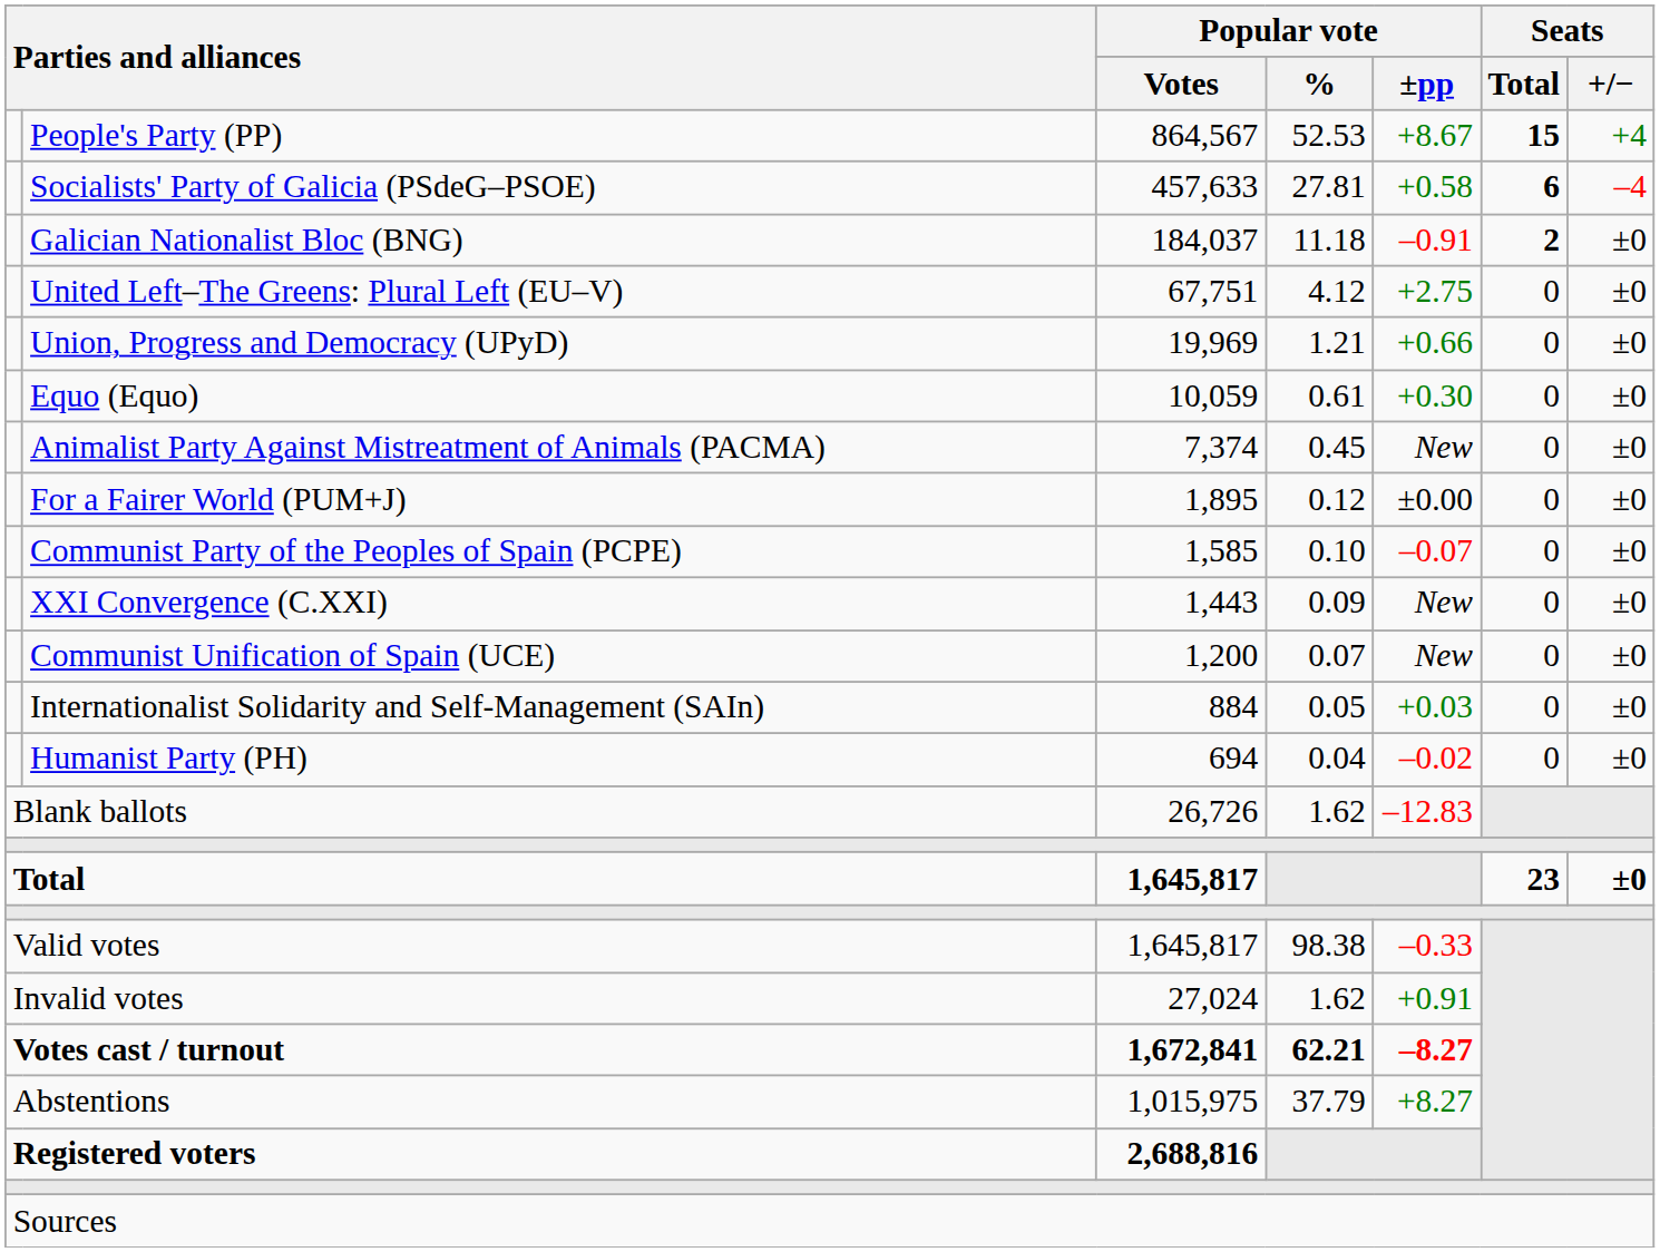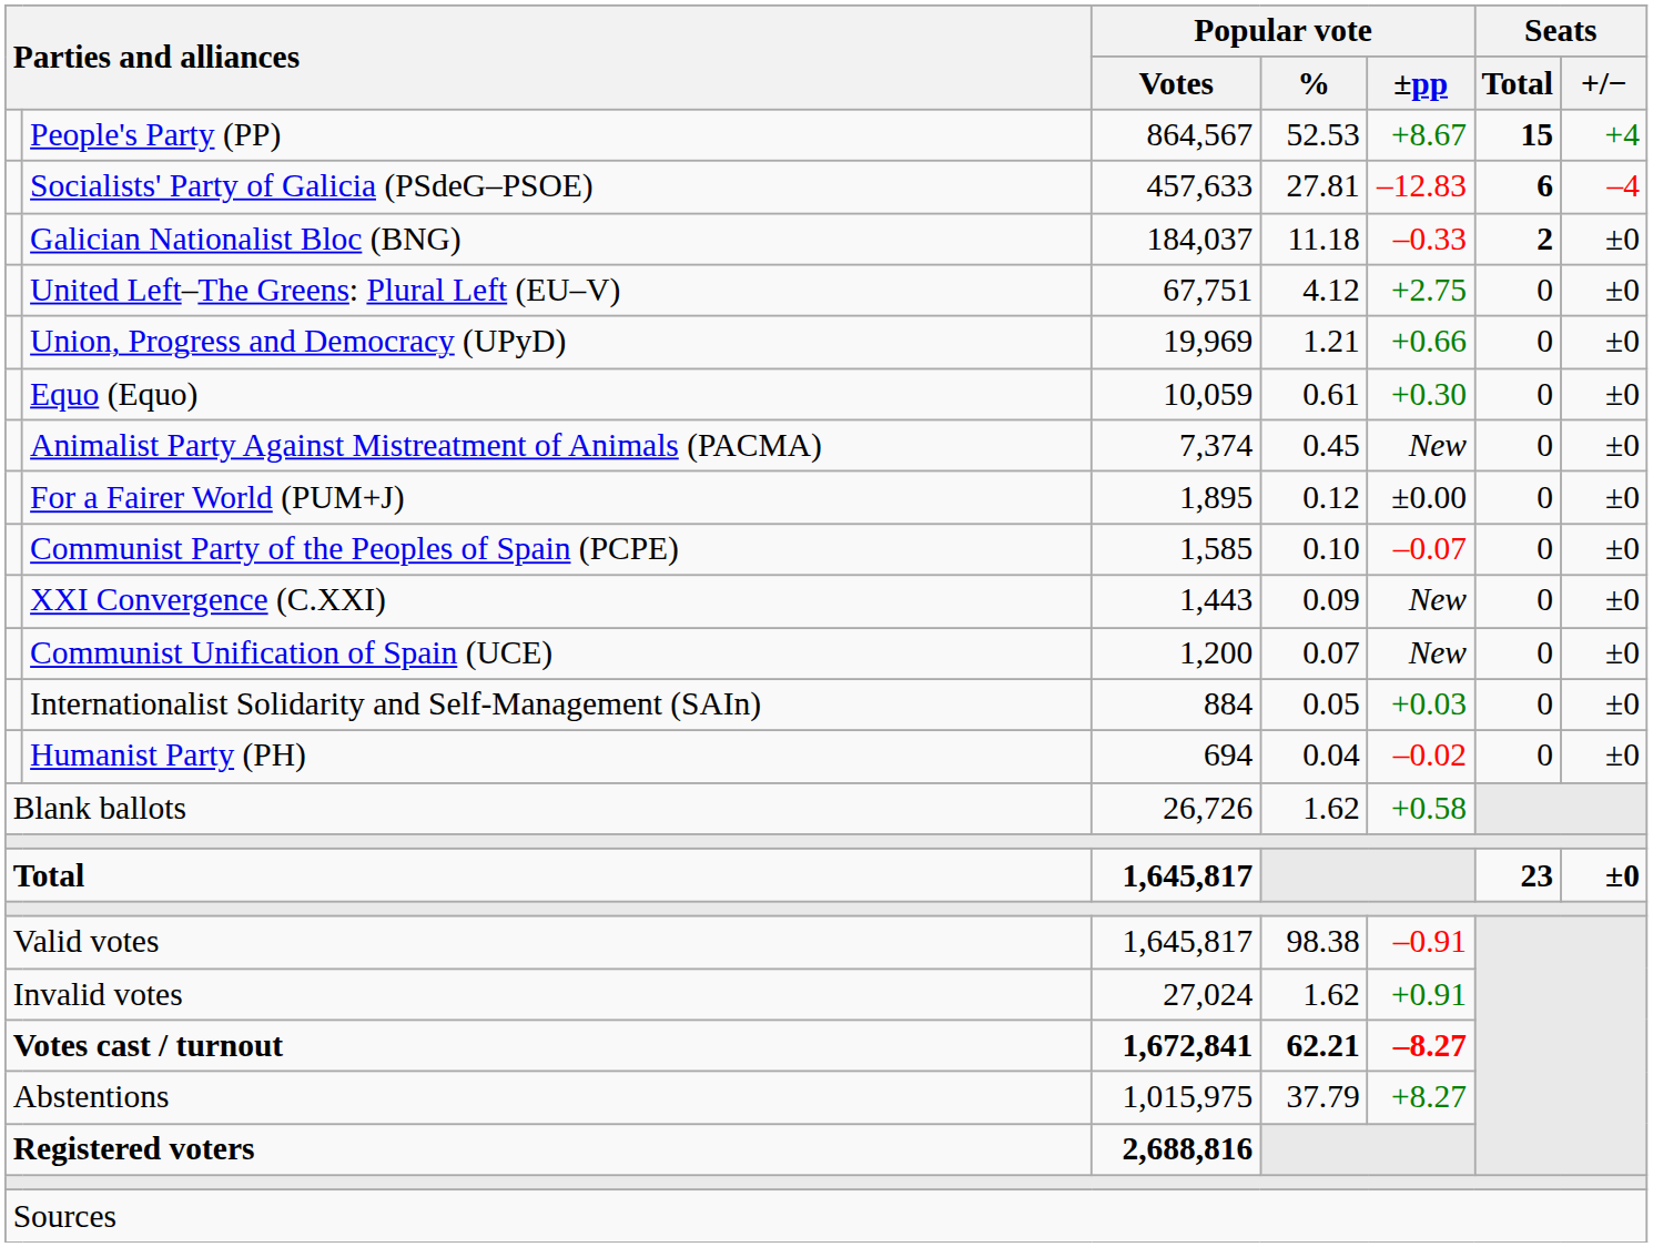Socialists' Party of Galicia (PSdeG–PSOE) | Popular vote / ±pp: +0.58 -> –12.83
Galician Nationalist Bloc (BNG) | Popular vote / ±pp: –0.91 -> –0.33
Blank ballots | Popular vote / ±pp: –12.83 -> +0.58
Valid votes | Popular vote / ±pp: –0.33 -> –0.91
